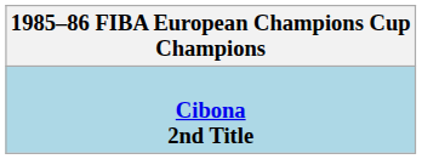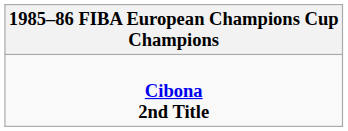row 2 | column 1: lightblue background -> no background
